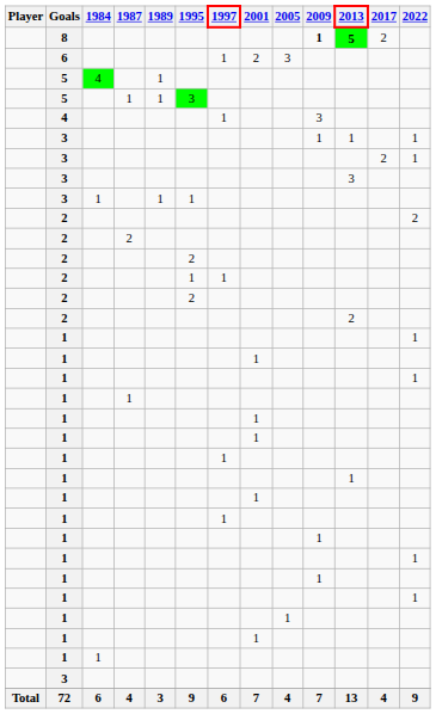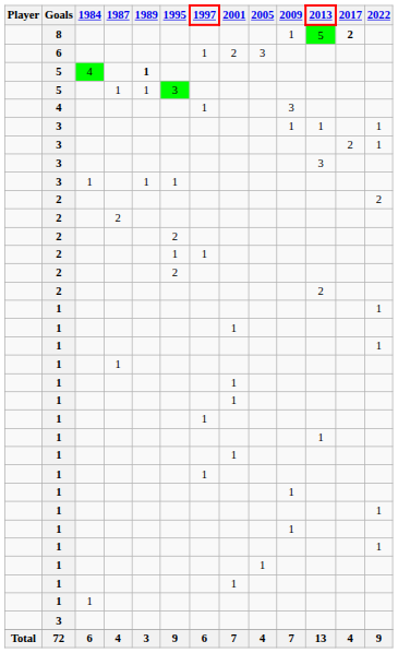8 | 2009: bold -> normal
8 | 2013: bold -> normal
8 | 2017: normal -> bold
5 / 4 | 1989: normal -> bold
